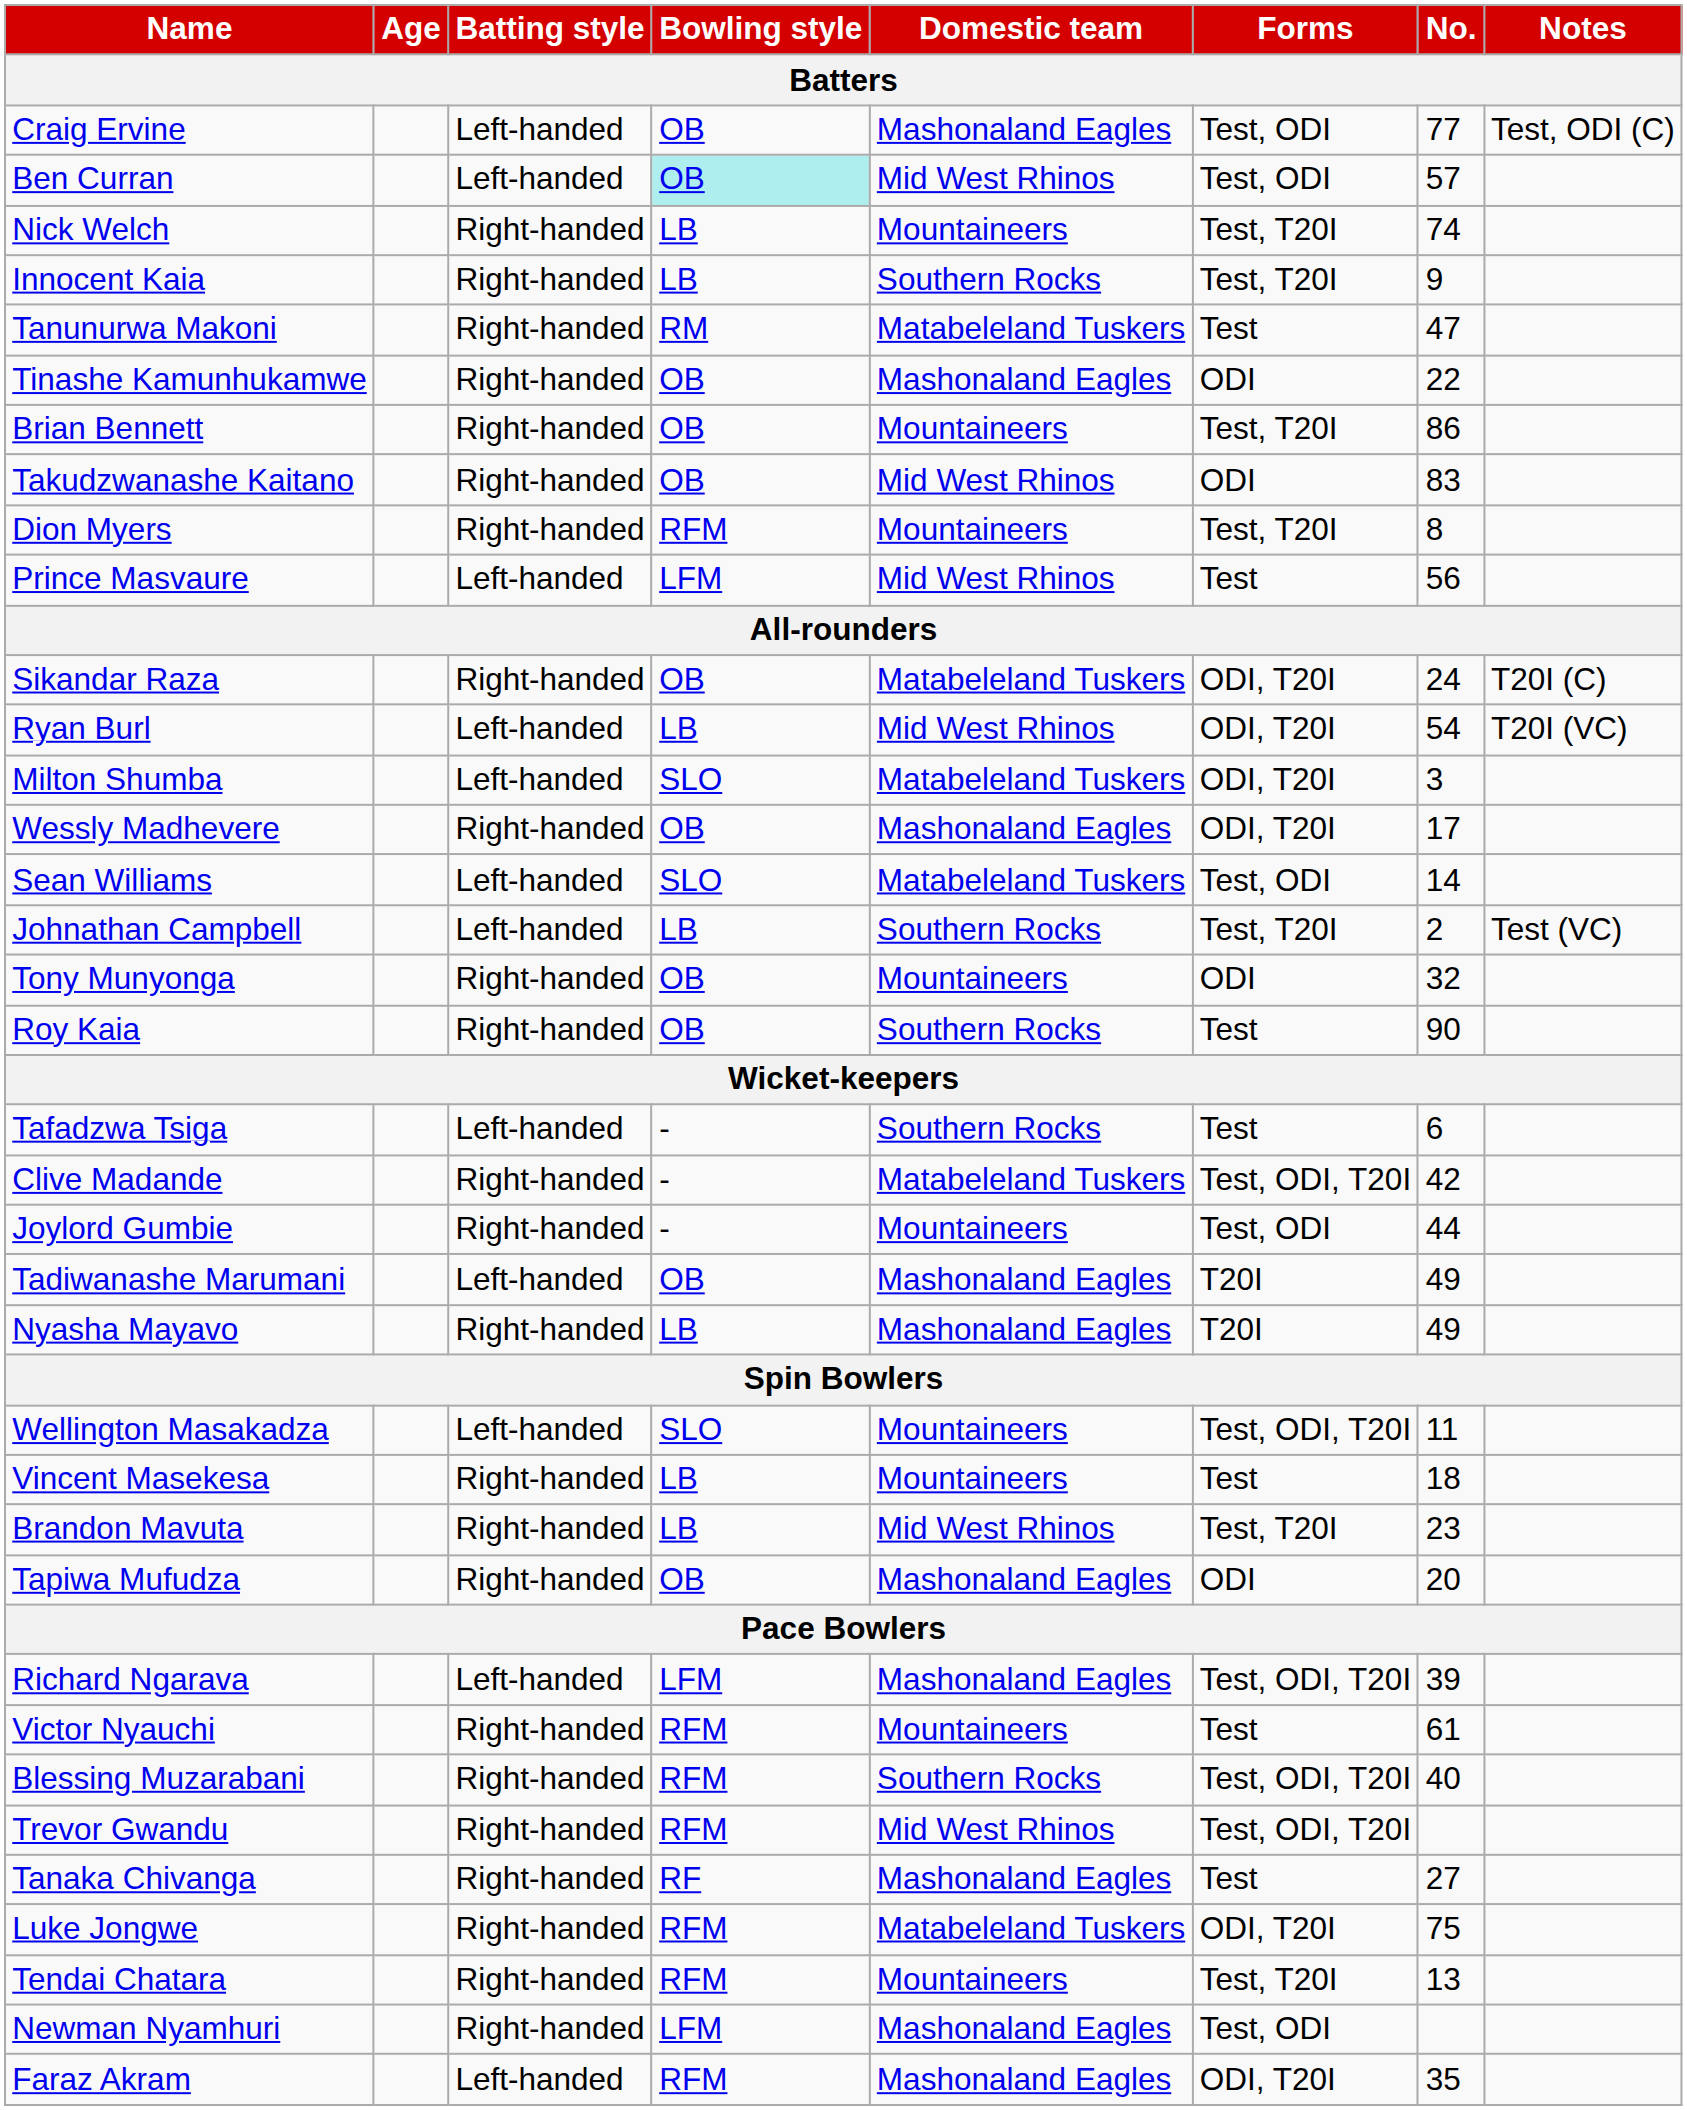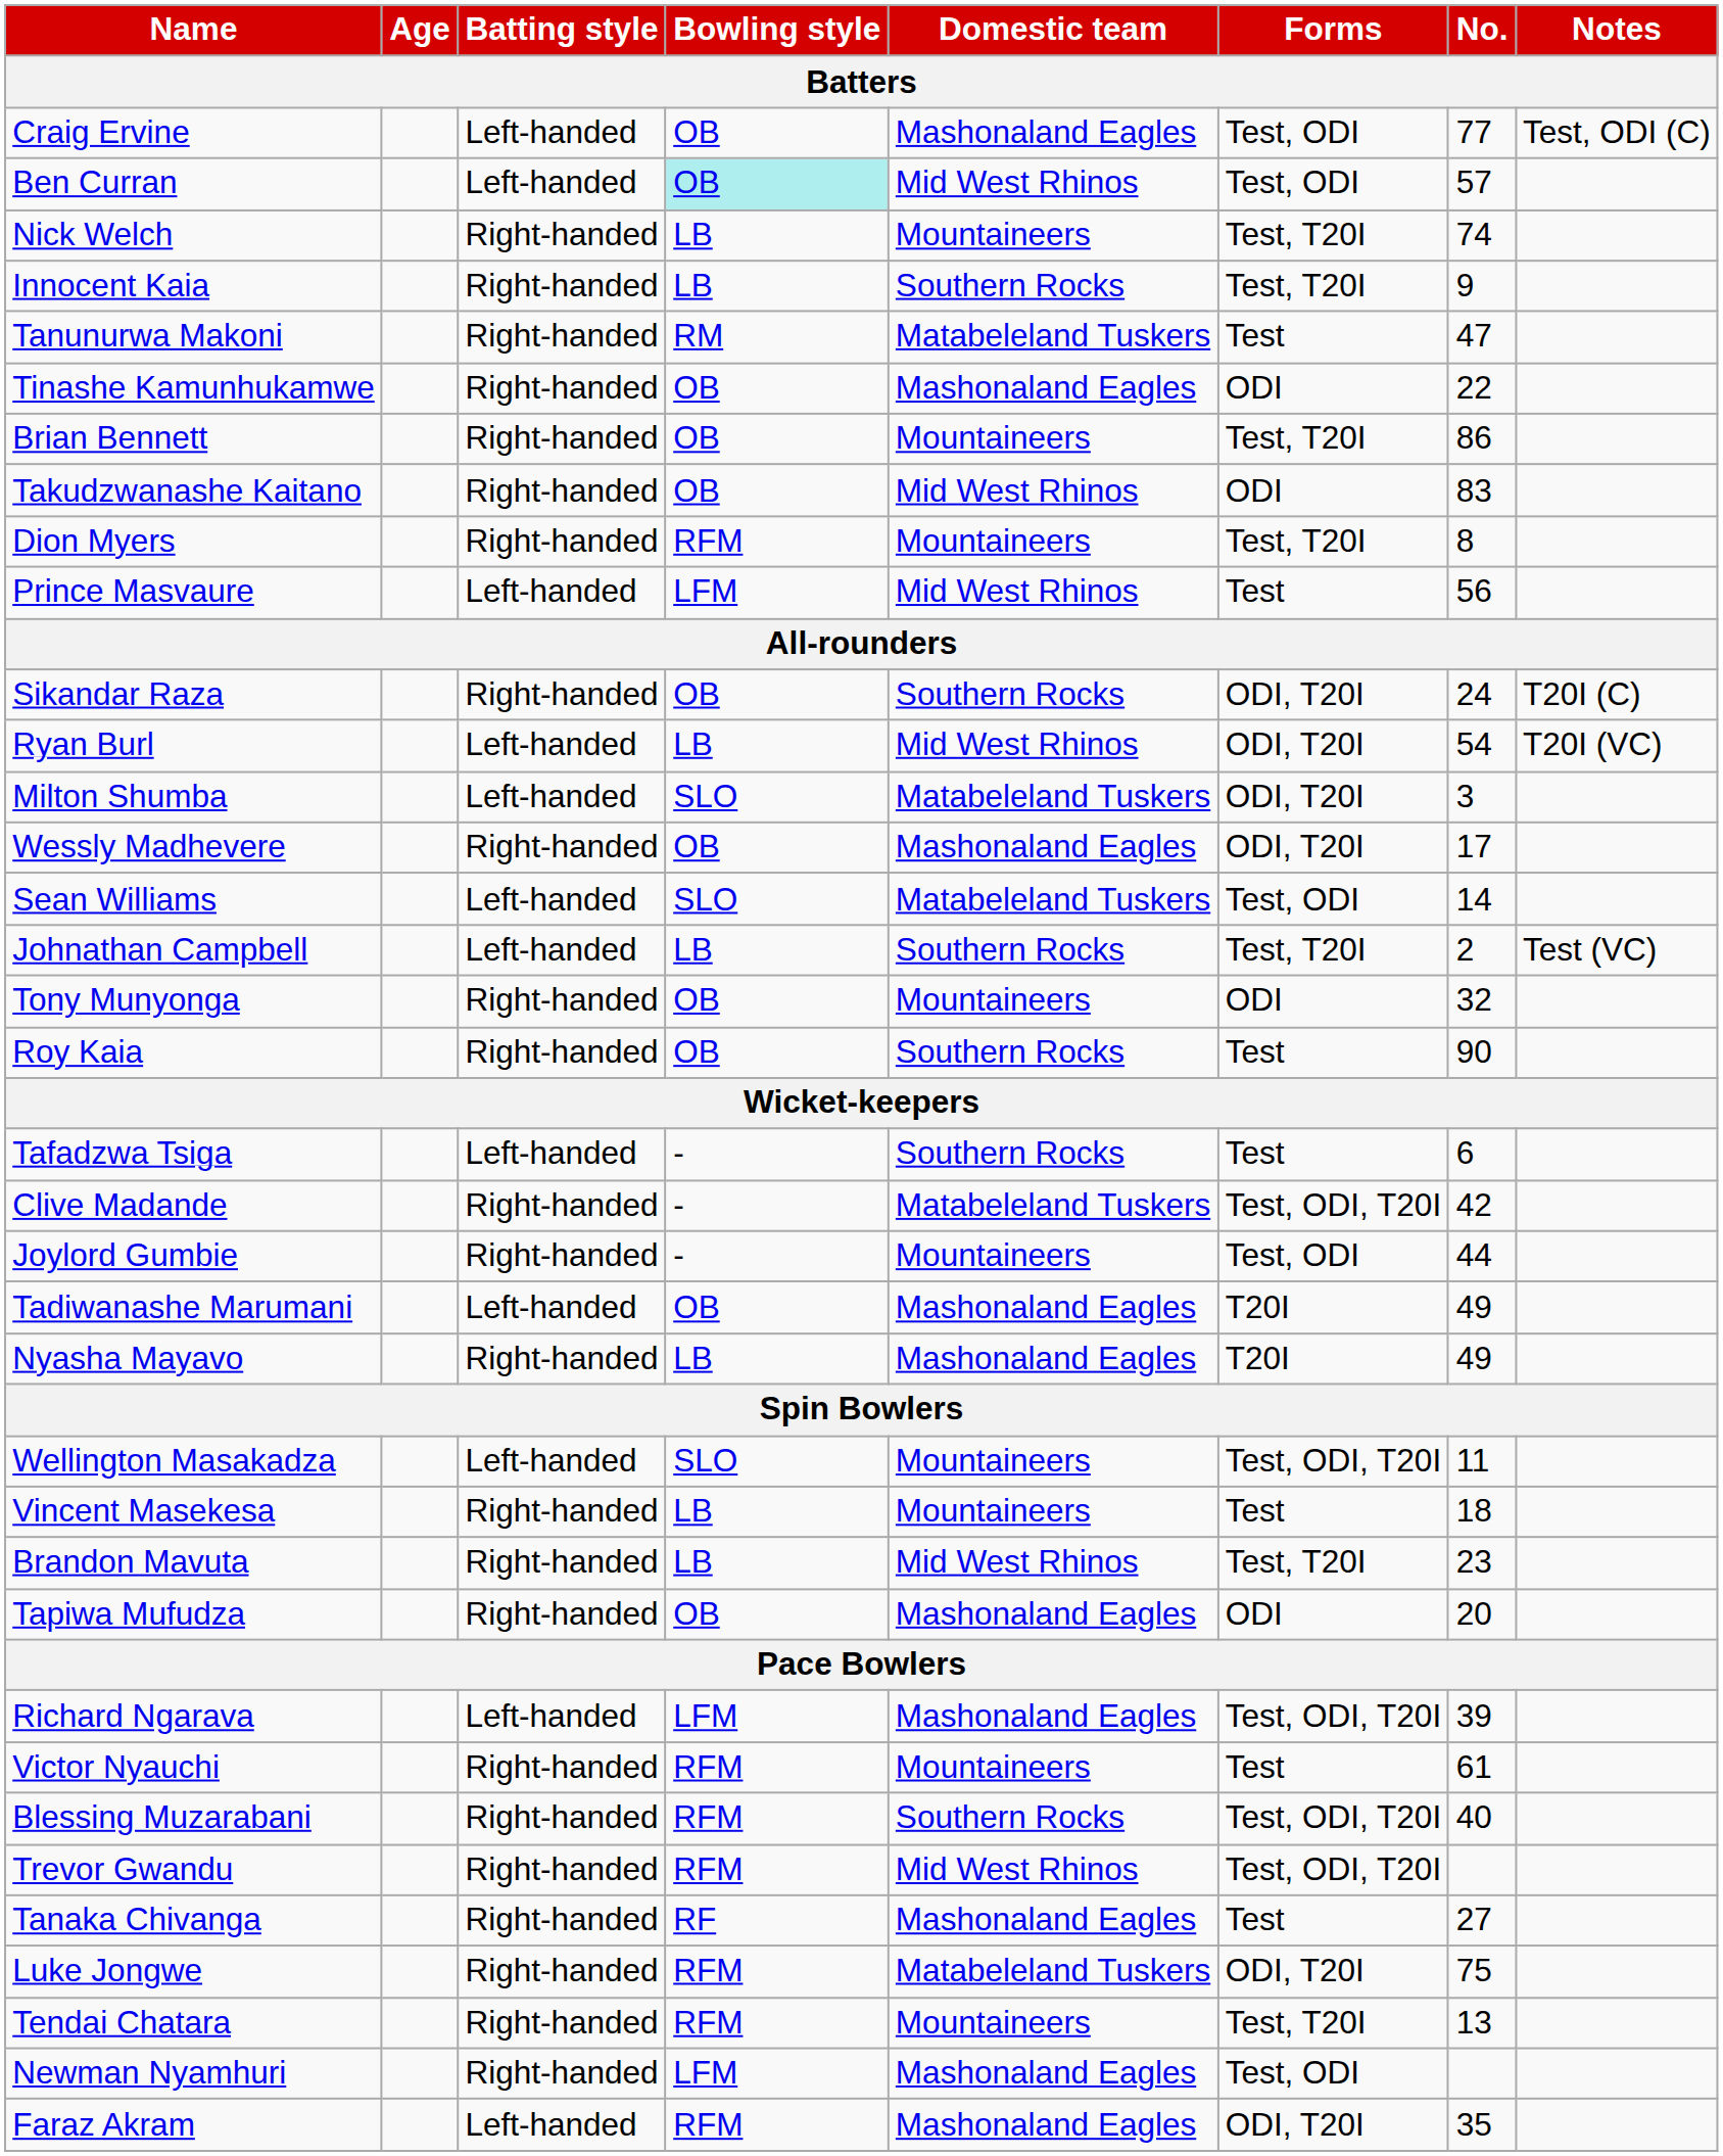Sikandar Raza | Domestic team: Matabeleland Tuskers -> Southern Rocks
